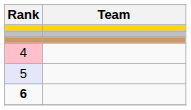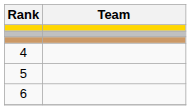row 5 | Rank: pink background -> no background
row 6 | Rank: lavender background -> no background
row 7 | Rank: bold -> normal
